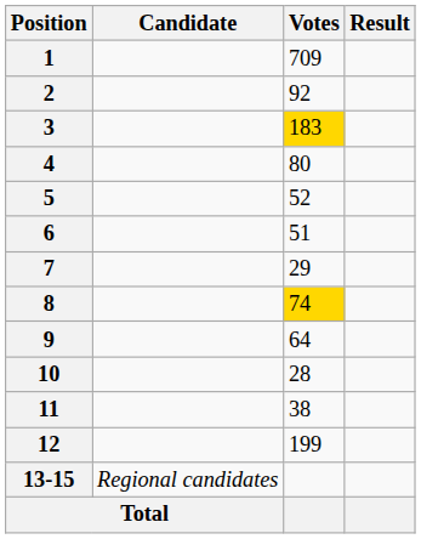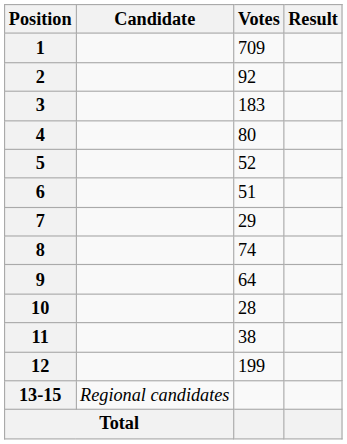3 | Votes: gold background -> no background
8 | Votes: gold background -> no background
